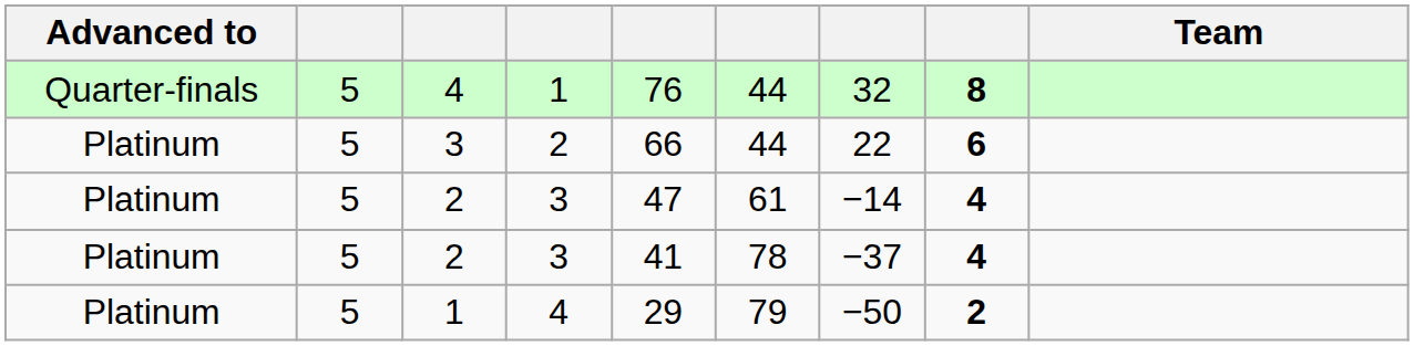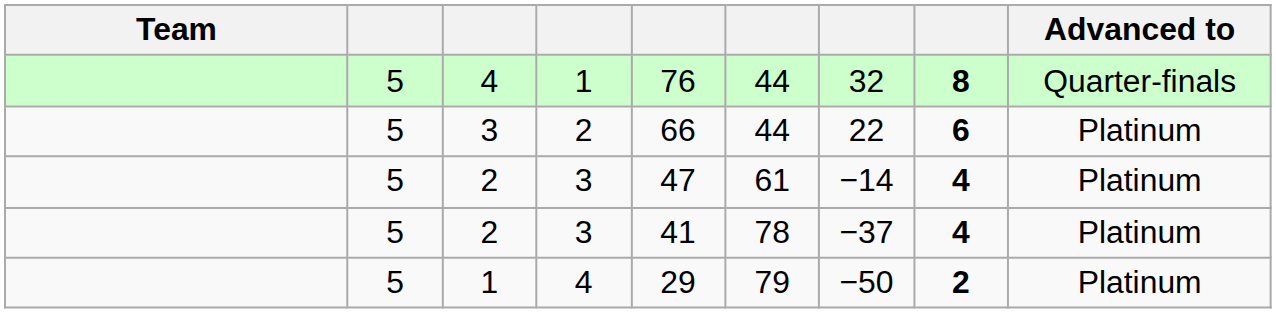columns swapped: Team <-> Advanced to
